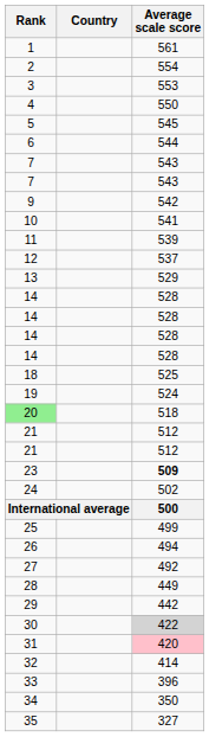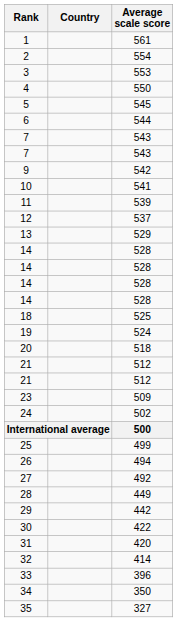20 | Rank: lightgreen background -> no background
23 | Average scale score: bold -> normal
30 | Average scale score: lightgrey background -> no background
31 | Average scale score: pink background -> no background
